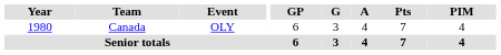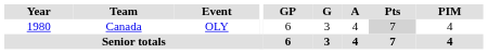Canada | Pts: no background -> lightgrey background
